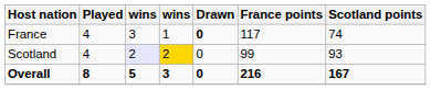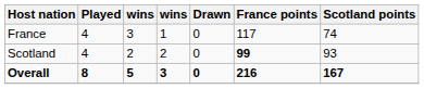France | Drawn: bold -> normal
Scotland | column 3: lavender background -> no background
Scotland | column 4: gold background -> no background
Scotland | France points: normal -> bold
